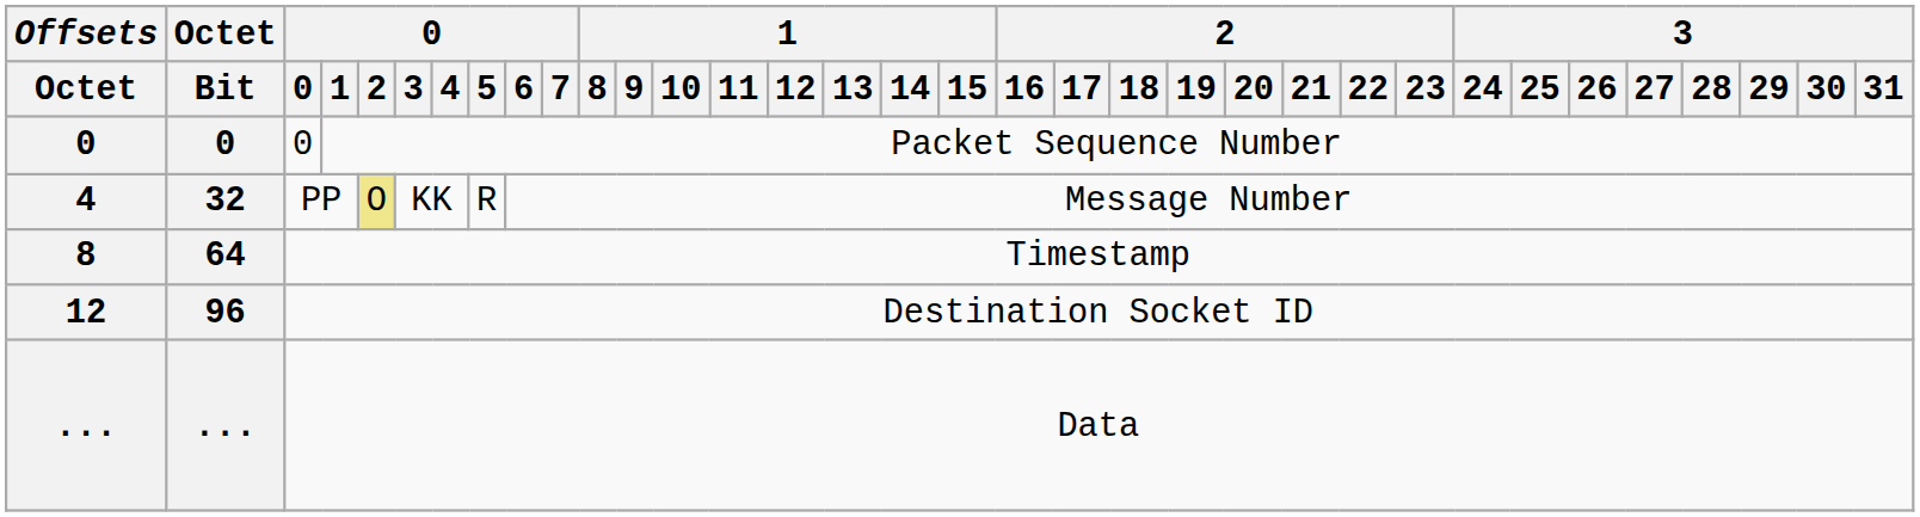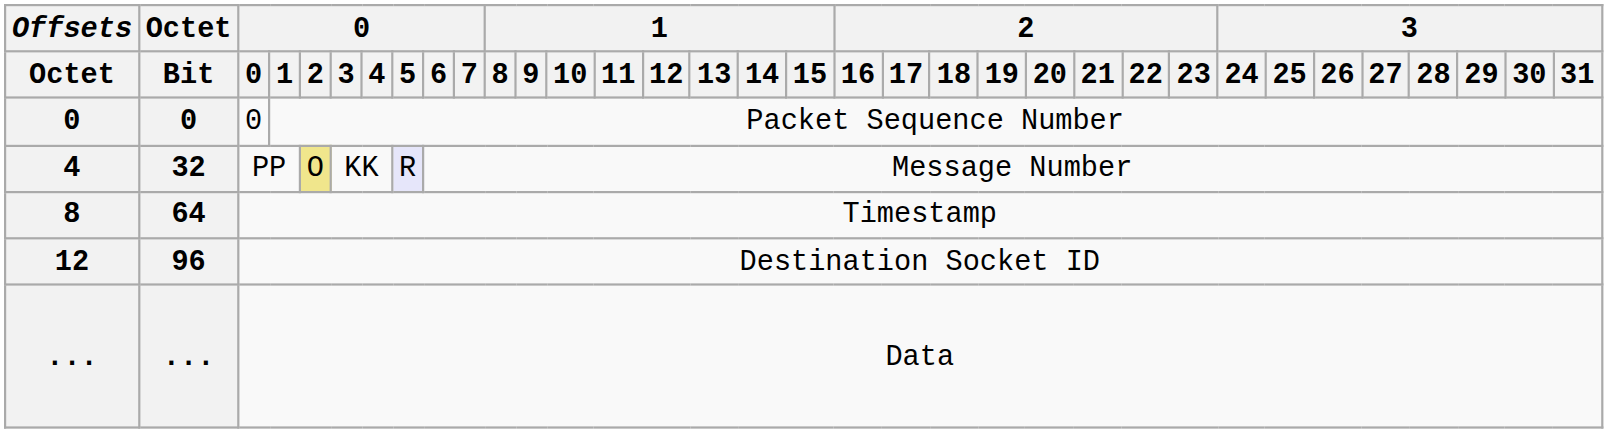PP | 0 / 5: no background -> lavender background
